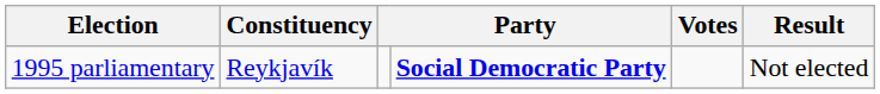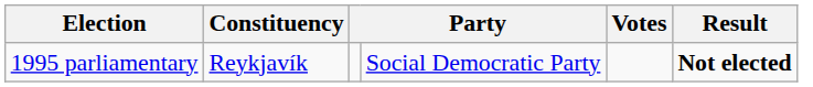1995 parliamentary | column 4: bold -> normal
1995 parliamentary | Result: normal -> bold
